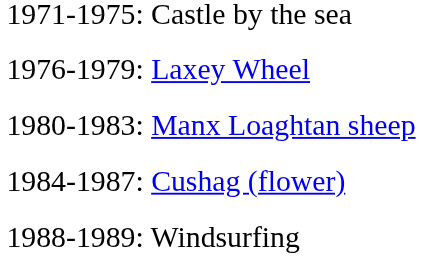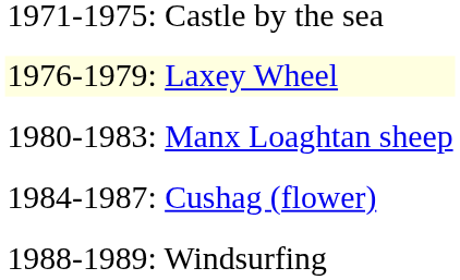row 2 | column 1: no background -> lightyellow background
